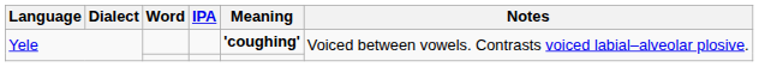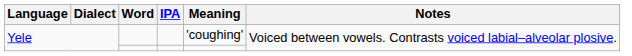row 2 | Meaning: bold -> normal
